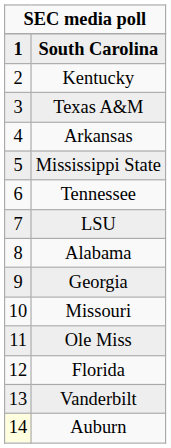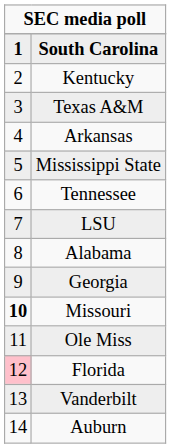Missouri | column 1: normal -> bold
Florida | column 1: no background -> pink background
Auburn | column 1: lightyellow background -> no background
